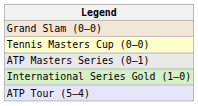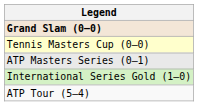row 2 | column 1: normal -> bold
row 6 | column 1: lavender background -> no background
